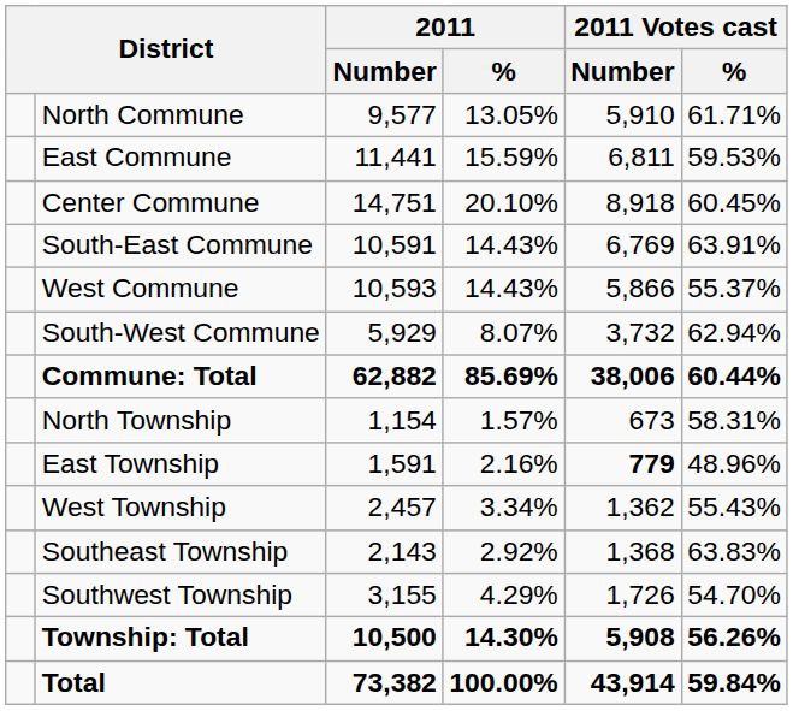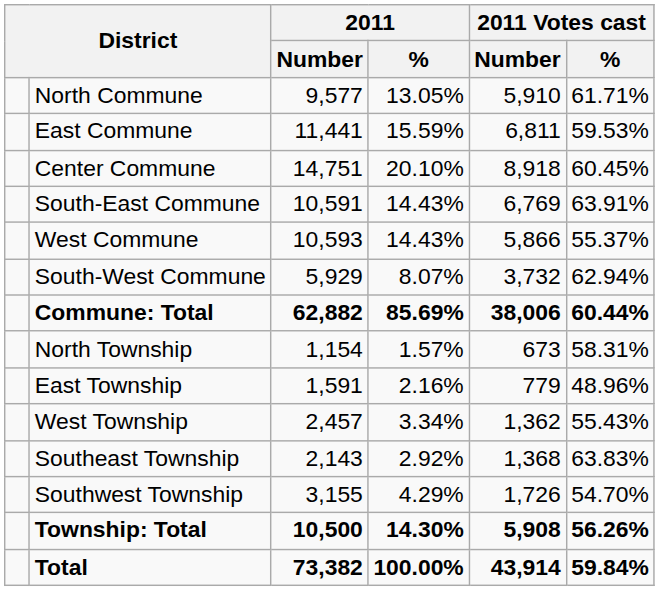East Township | 2011 Votes cast / Number: bold -> normal
